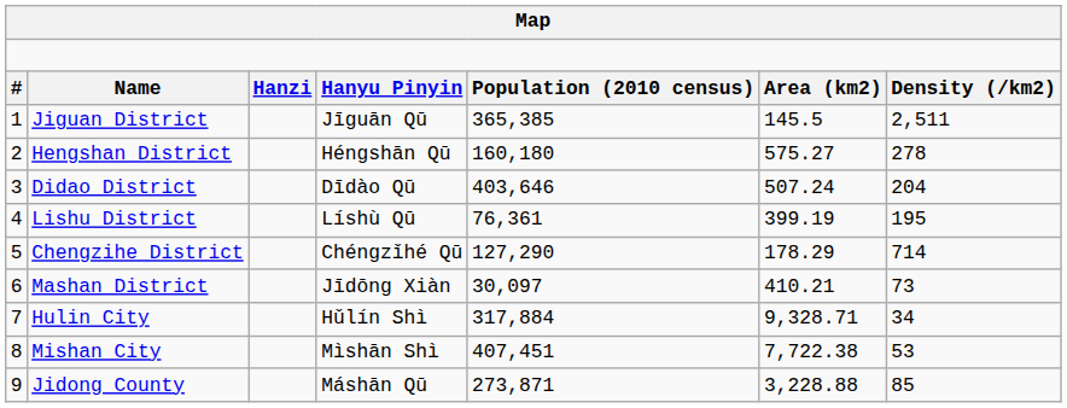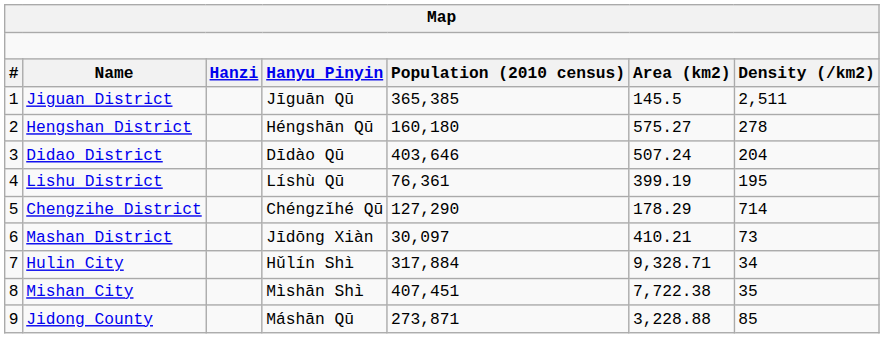Mishan City | column 7: 53 -> 35
